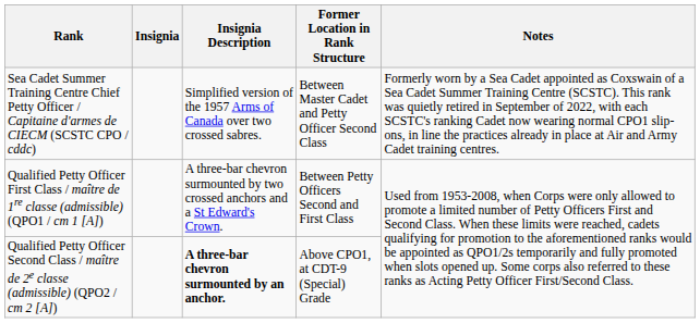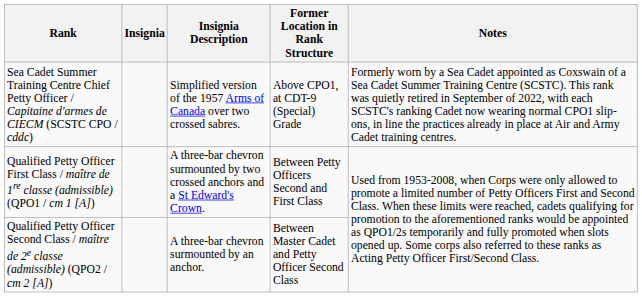row 2 | Former Location in Rank Structure: Between Master Cadet and Petty Officer Second Class -> Above CPO1, at CDT-9 (Special) Grade
row 4 | Insignia Description: bold -> normal
row 4 | Former Location in Rank Structure: Above CPO1, at CDT-9 (Special) Grade -> Between Master Cadet and Petty Officer Second Class
